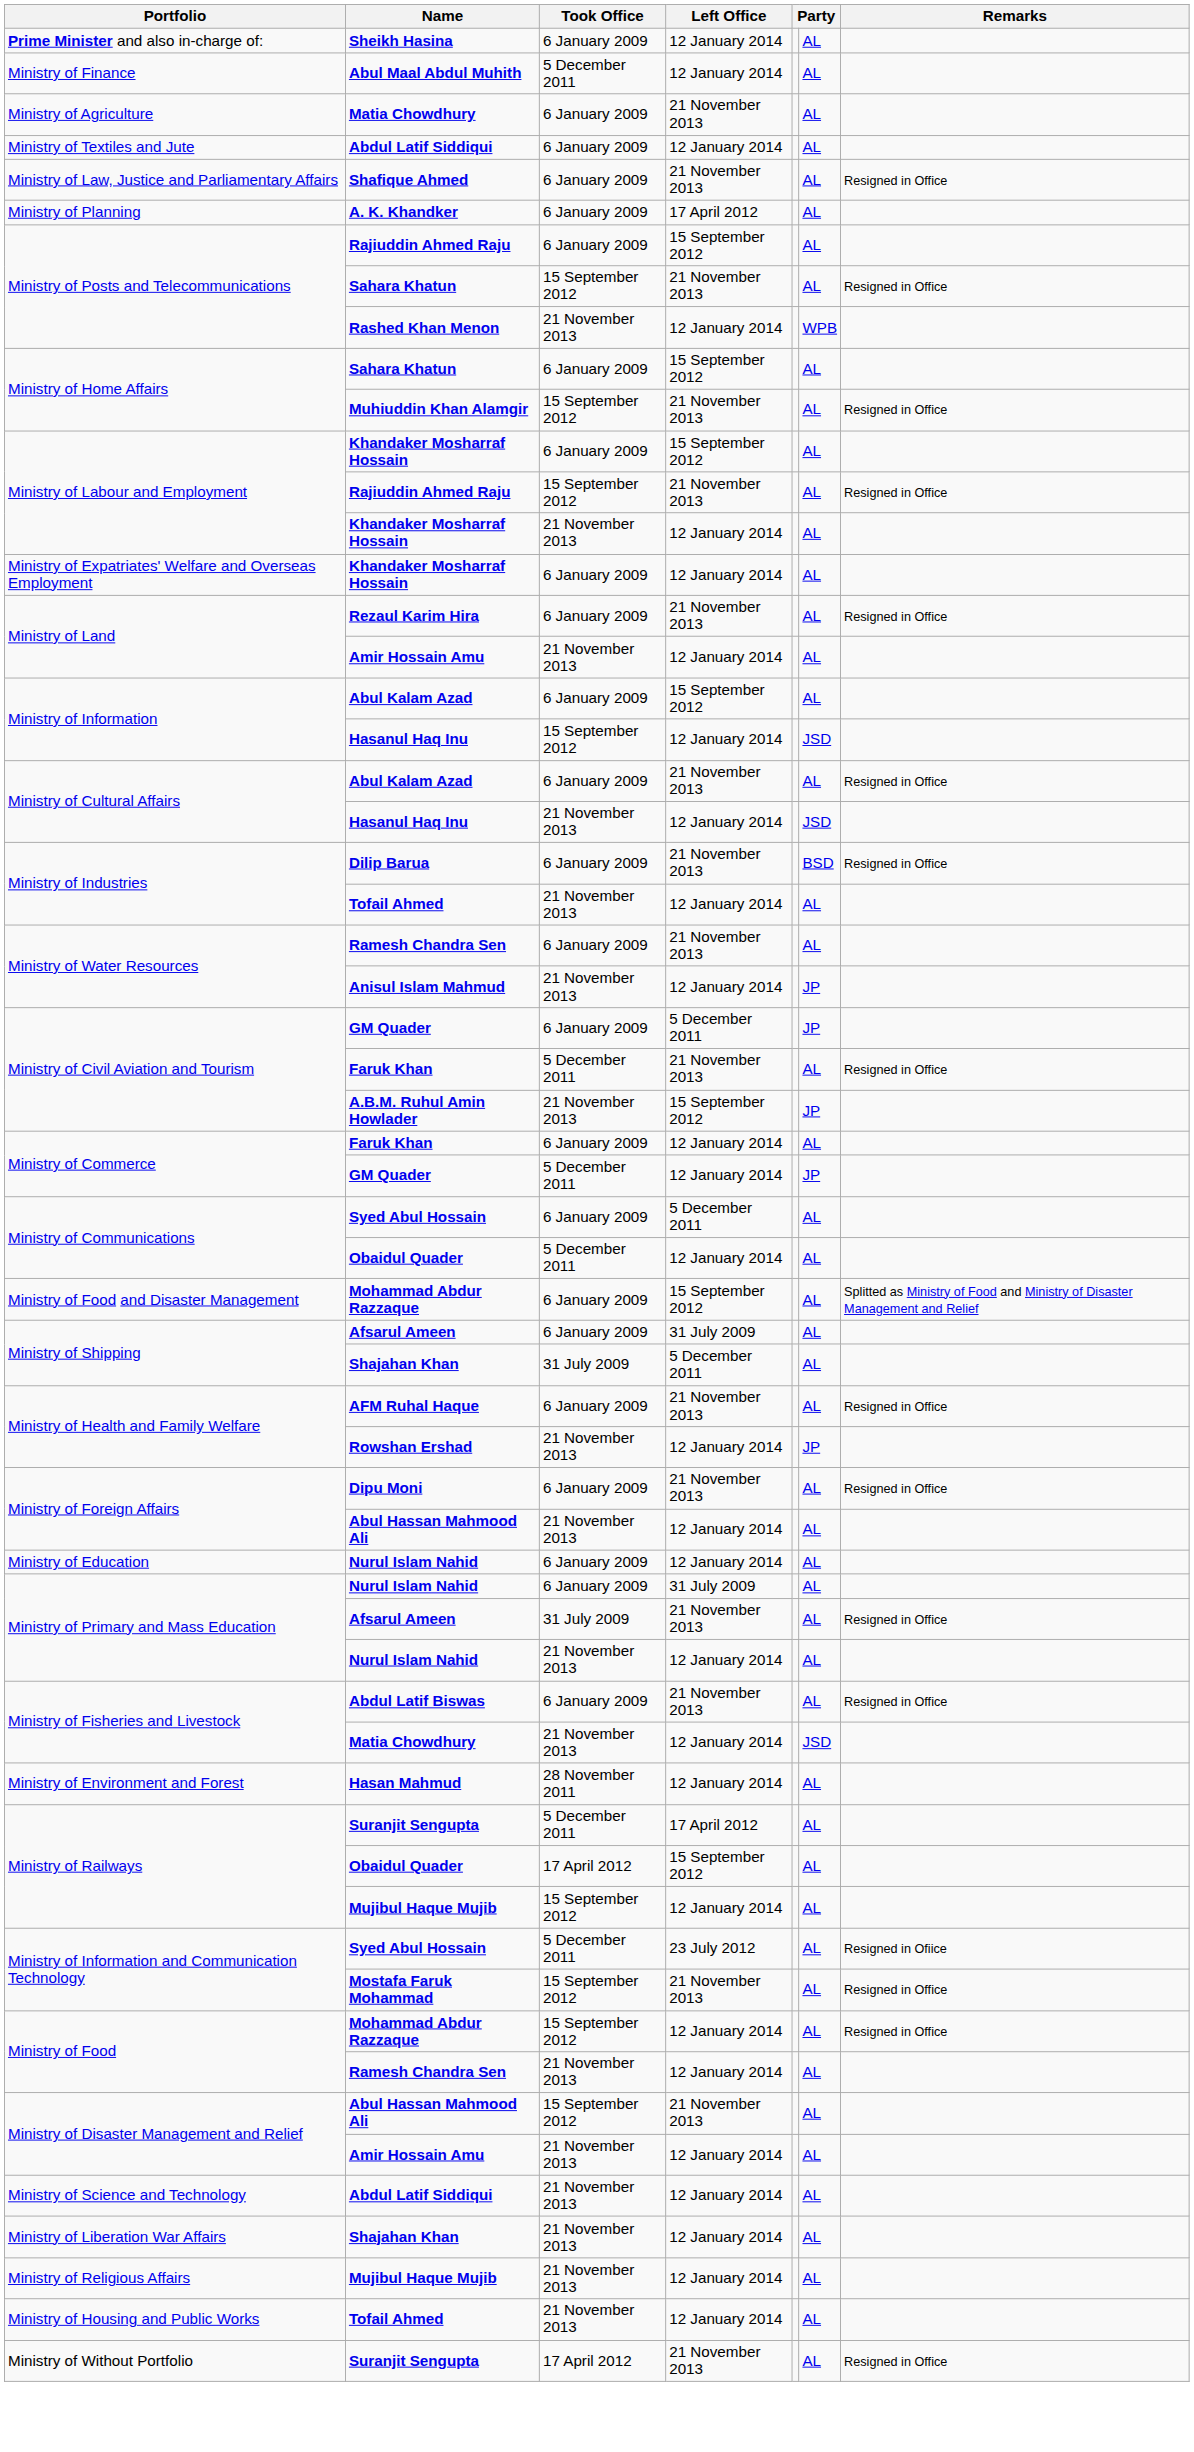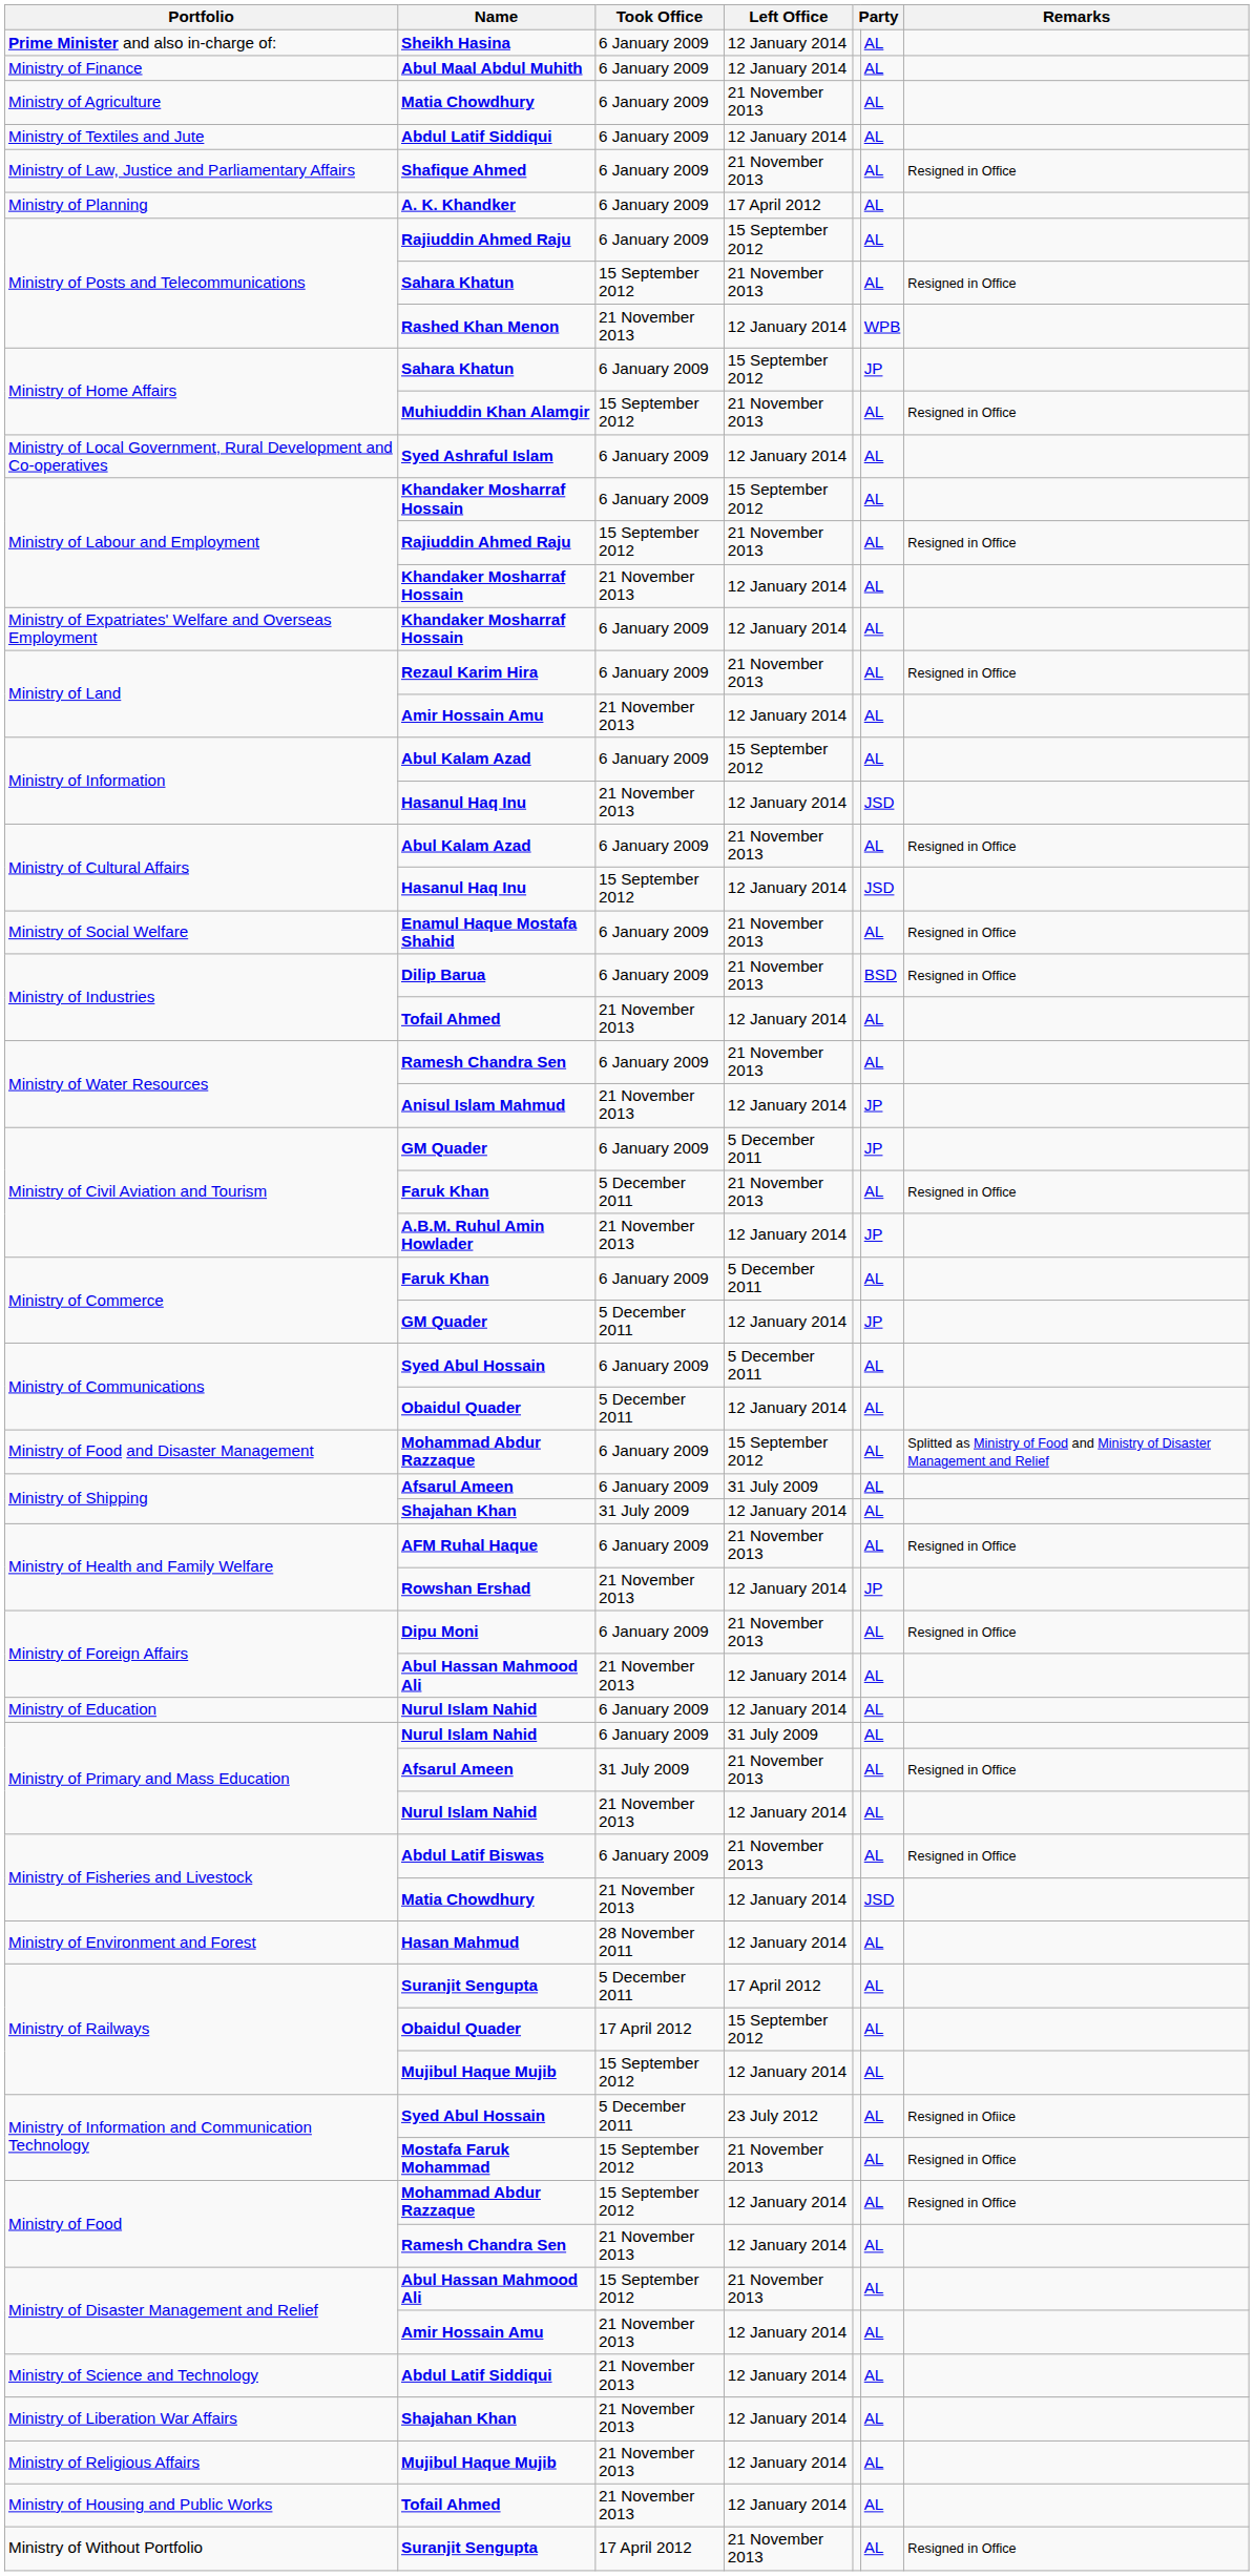Abul Maal Abdul Muhith | Took Office: 5 December 2011 -> 6 January 2009
Ministry of Home Affairs / Sahara Khatun | column 6: AL -> JP
+ row: Ministry of Local Government, Rural Development and Co-operatives | Syed Ashraful Islam | 6 January 2009 | 12 January 2014 | AL
Ministry of Information / Hasanul Haq Inu | Took Office: 15 September 2012 -> 21 November 2013
Ministry of Cultural Affairs / Hasanul Haq Inu | Took Office: 21 November 2013 -> 15 September 2012
+ row: Ministry of Social Welfare | Enamul Haque Mostafa Shahid | 6 January 2009 | 21 November 2013 | AL | Resigned in Office
A.B.M. Ruhul Amin Howlader | Left Office: 15 September 2012 -> 12 January 2014
Ministry of Commerce / Faruk Khan | Left Office: 12 January 2014 -> 5 December 2011
Ministry of Shipping / Shajahan Khan | Left Office: 5 December 2011 -> 12 January 2014
